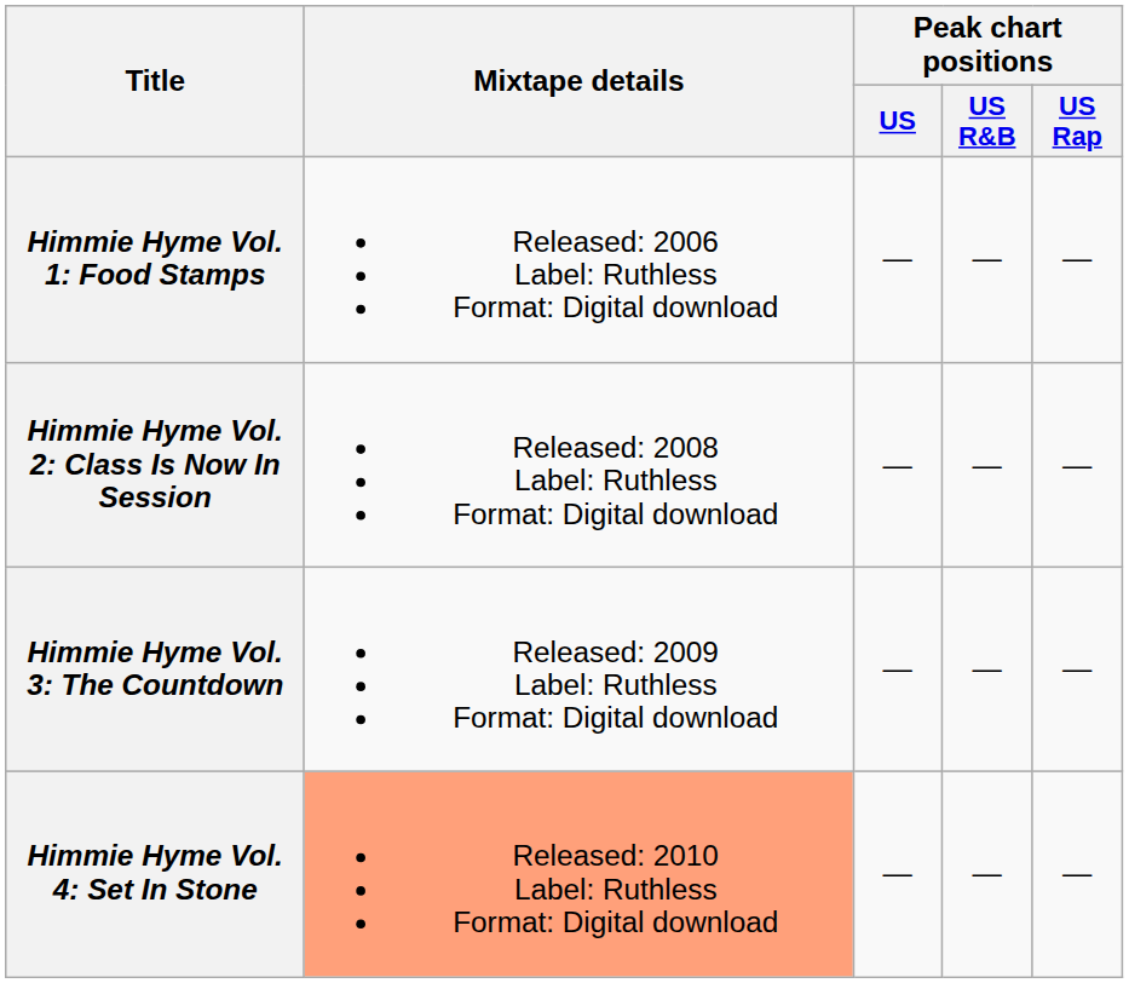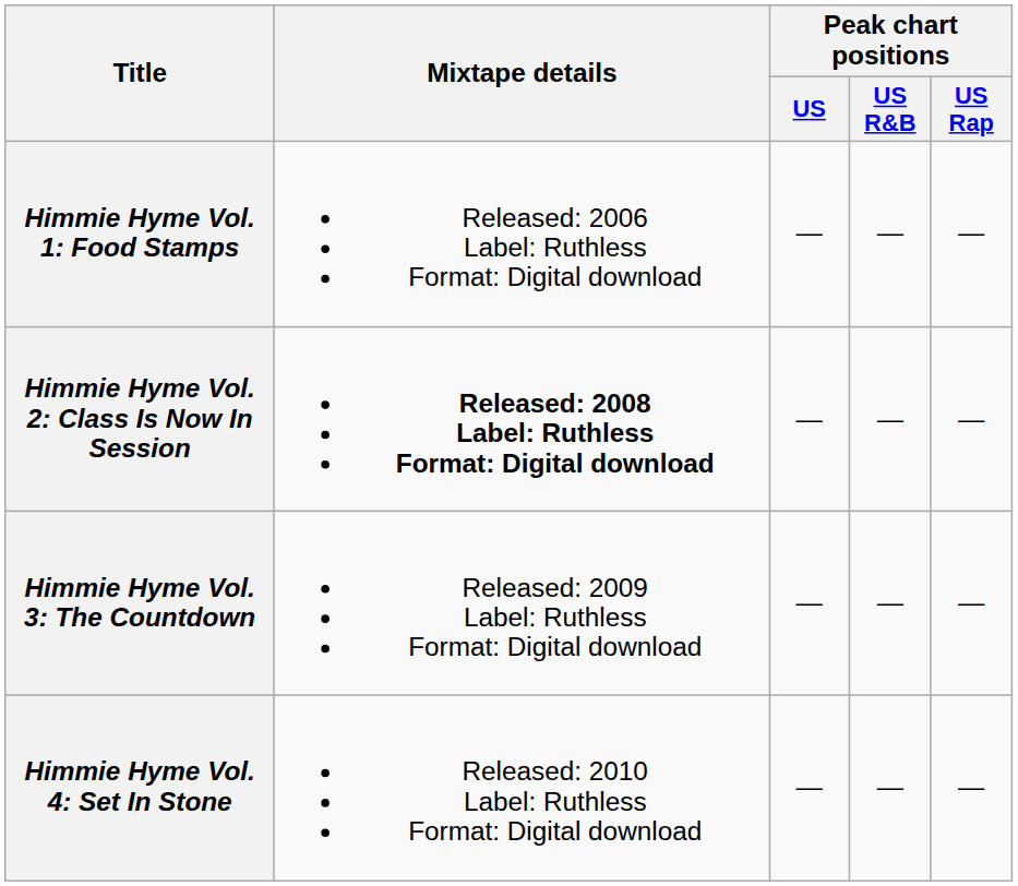Himmie Hyme Vol. 2: Class Is Now In Session | Mixtape details: normal -> bold
Himmie Hyme Vol. 4: Set In Stone | Mixtape details: lightsalmon background -> no background
